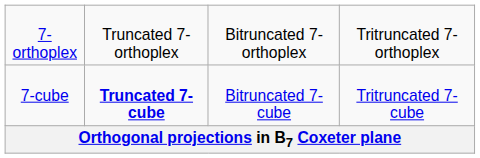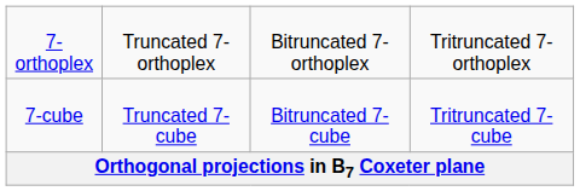7-cube | column 2: bold -> normal
